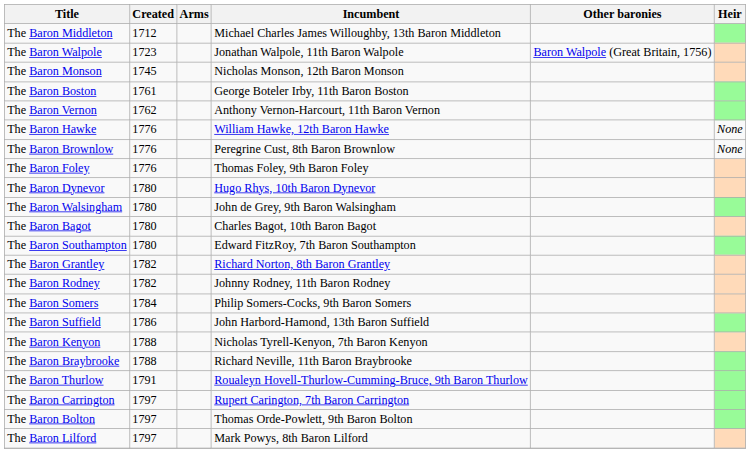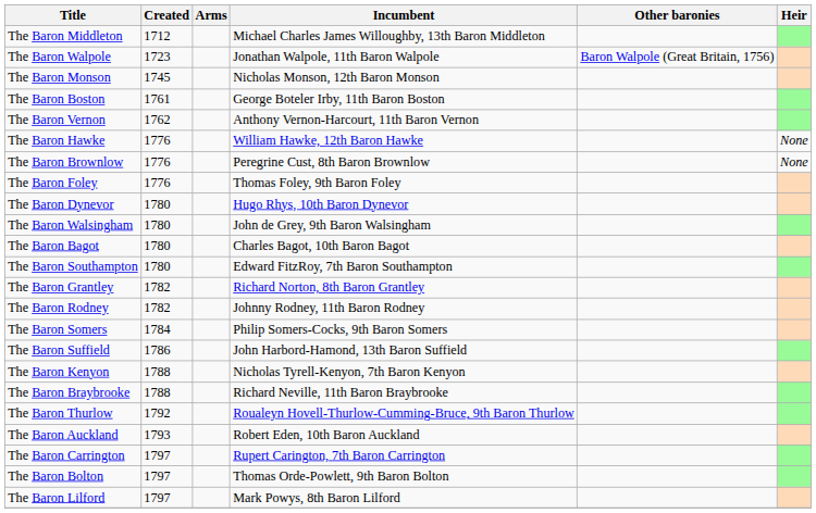The Baron Thurlow | Created: 1791 -> 1792
+ row: The Baron Auckland | 1793 | Robert Eden, 10th Baron Auckland
